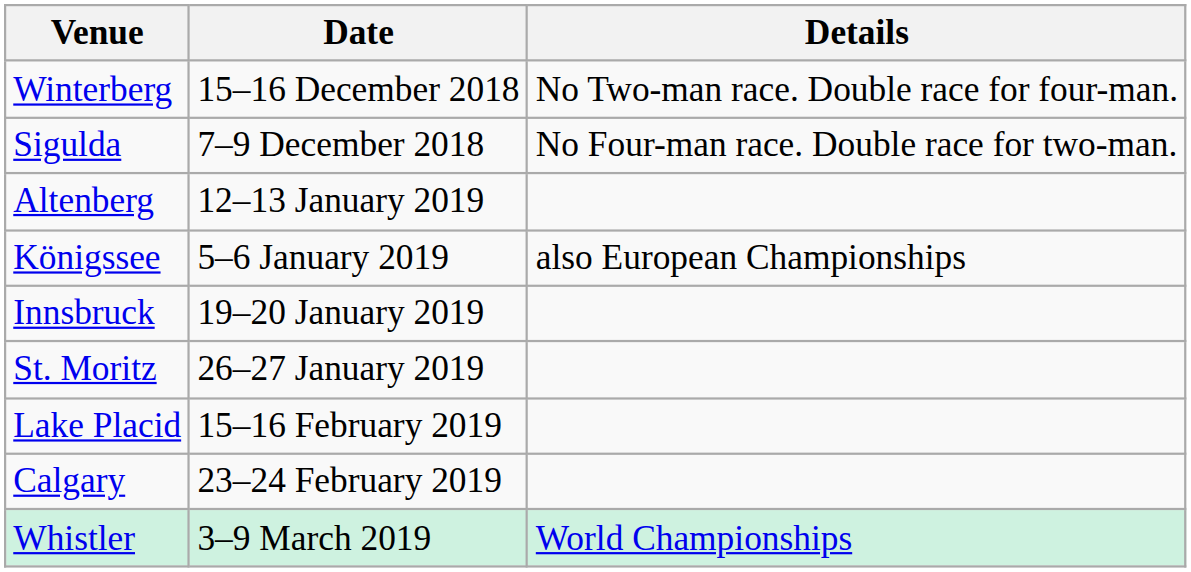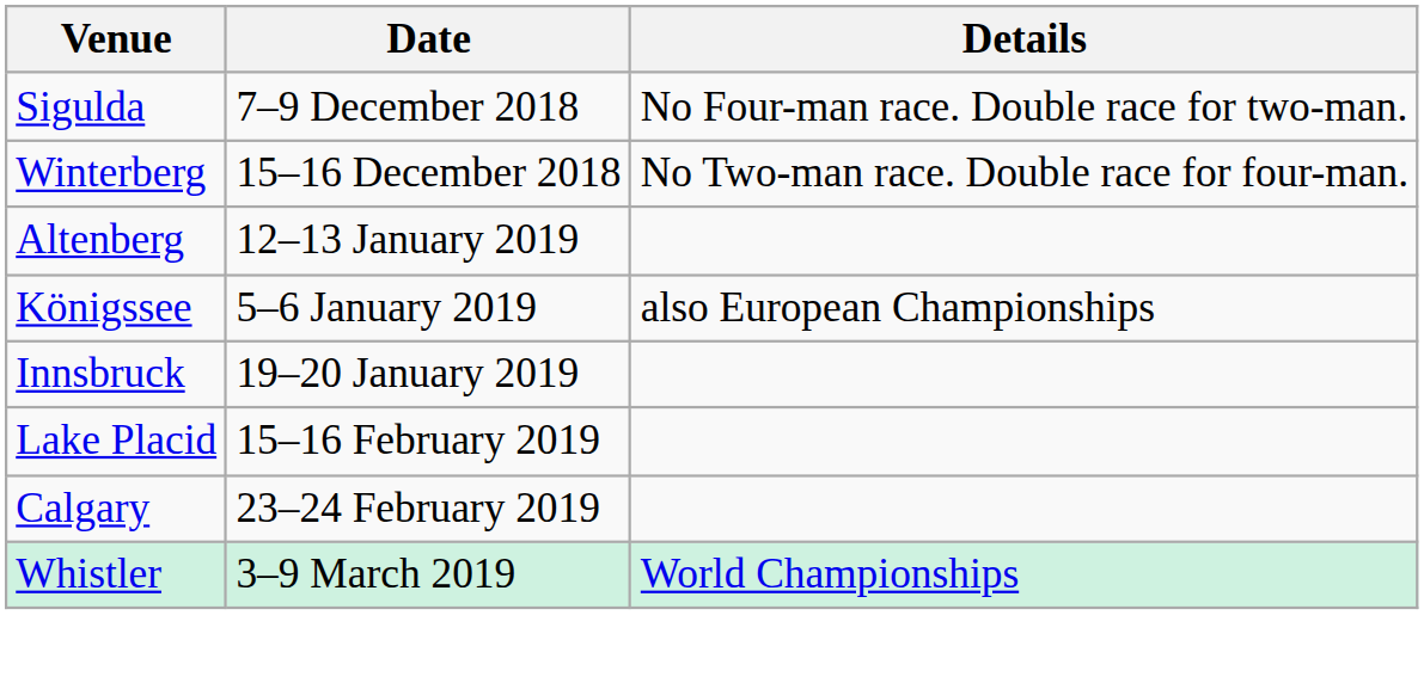rows swapped: Sigulda <-> Winterberg
- row: St. Moritz | 26–27 January 2019
